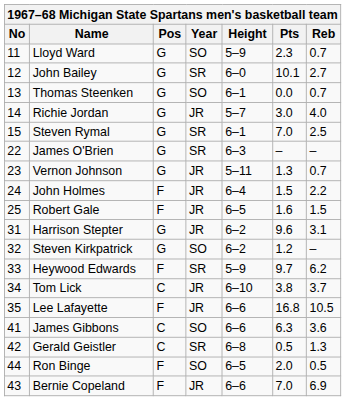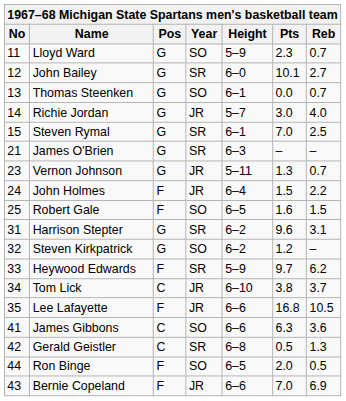James O'Brien | No: 22 -> 21
Robert Gale | Year: JR -> SO
Harrison Stepter | Year: JR -> SR
